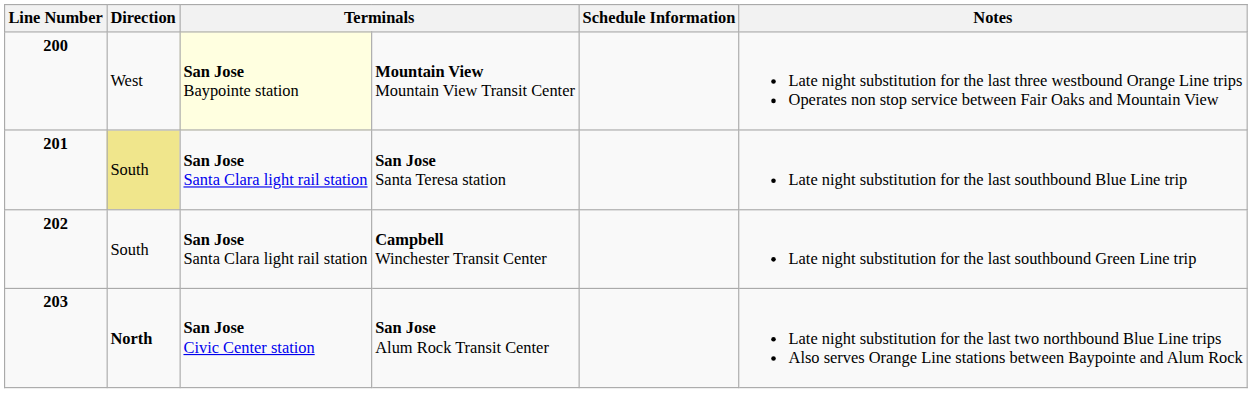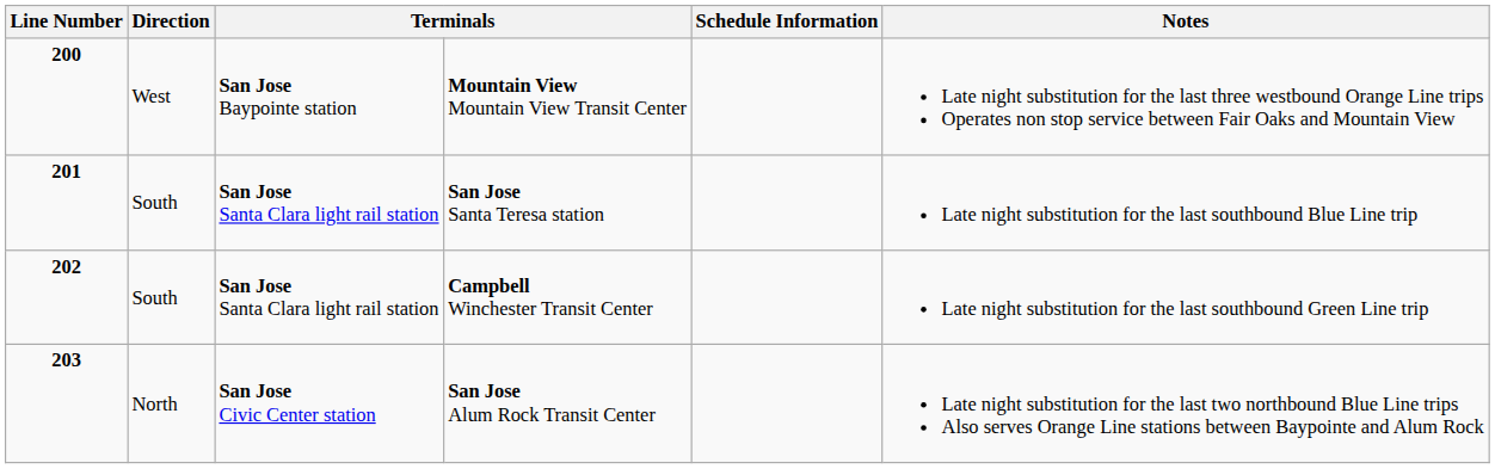Mountain View Mountain View Transit Center | column 3: lightyellow background -> no background
San Jose Santa Teresa station | Direction: khaki background -> no background
San Jose Alum Rock Transit Center | Direction: bold -> normal
